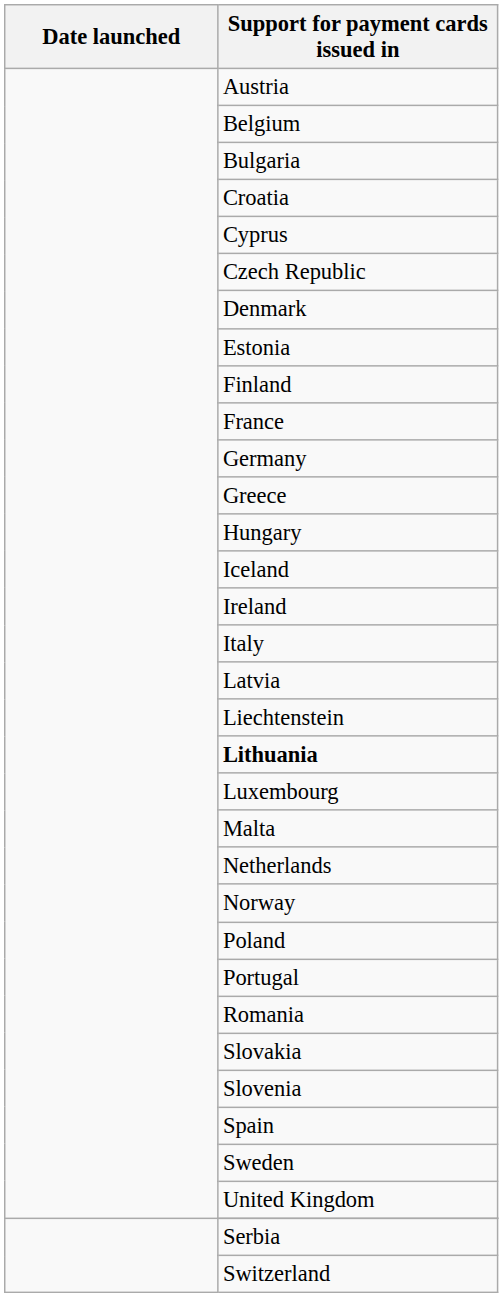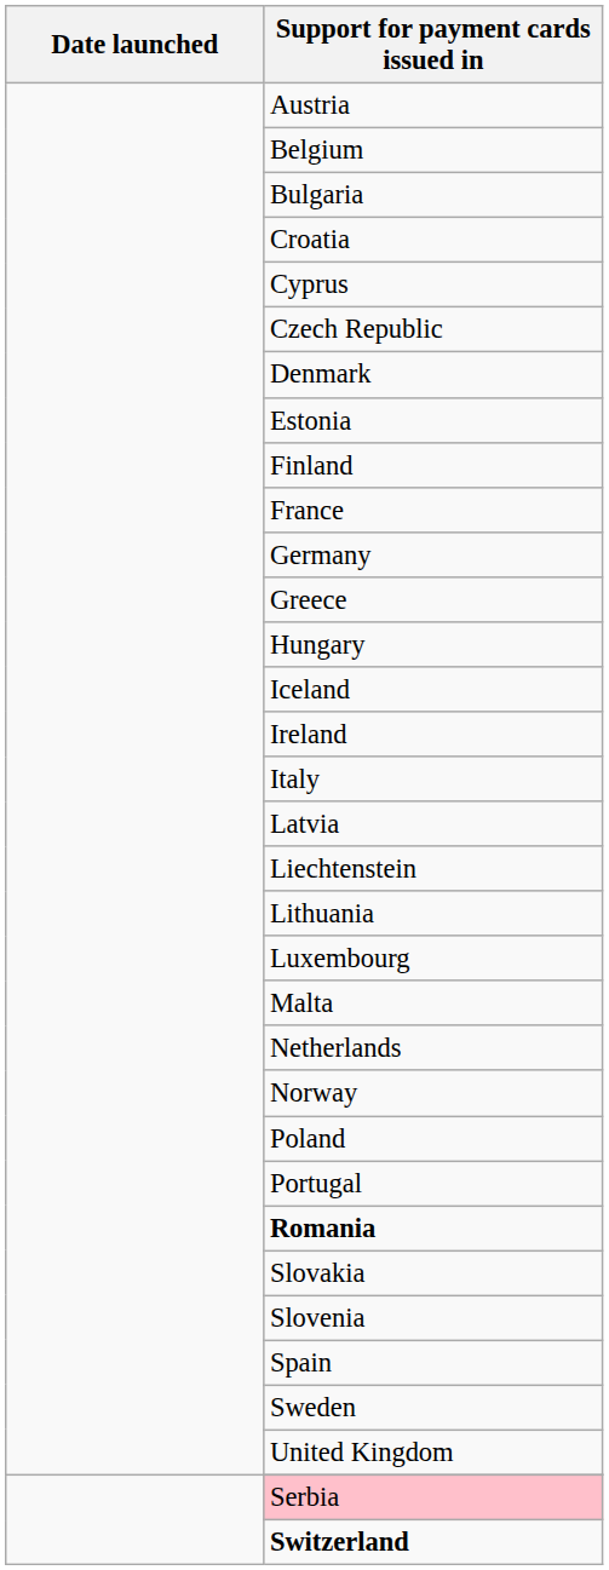Lithuania | Support for payment cards issued in: bold -> normal
Romania | Support for payment cards issued in: normal -> bold
Serbia | Support for payment cards issued in: no background -> pink background
Switzerland | Support for payment cards issued in: normal -> bold
